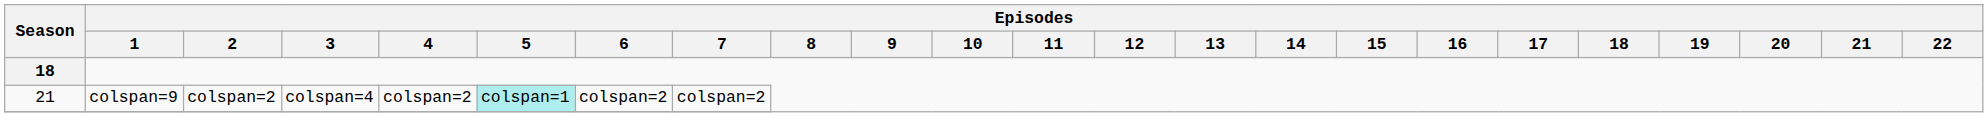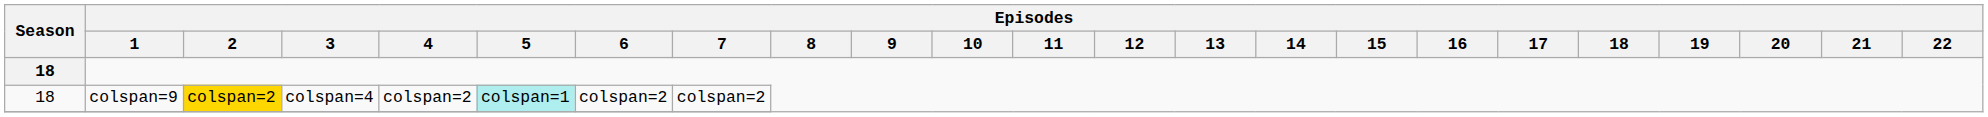colspan=9 | Season / 18: 21 -> 18
colspan=9 | Episodes / 2: no background -> gold background
